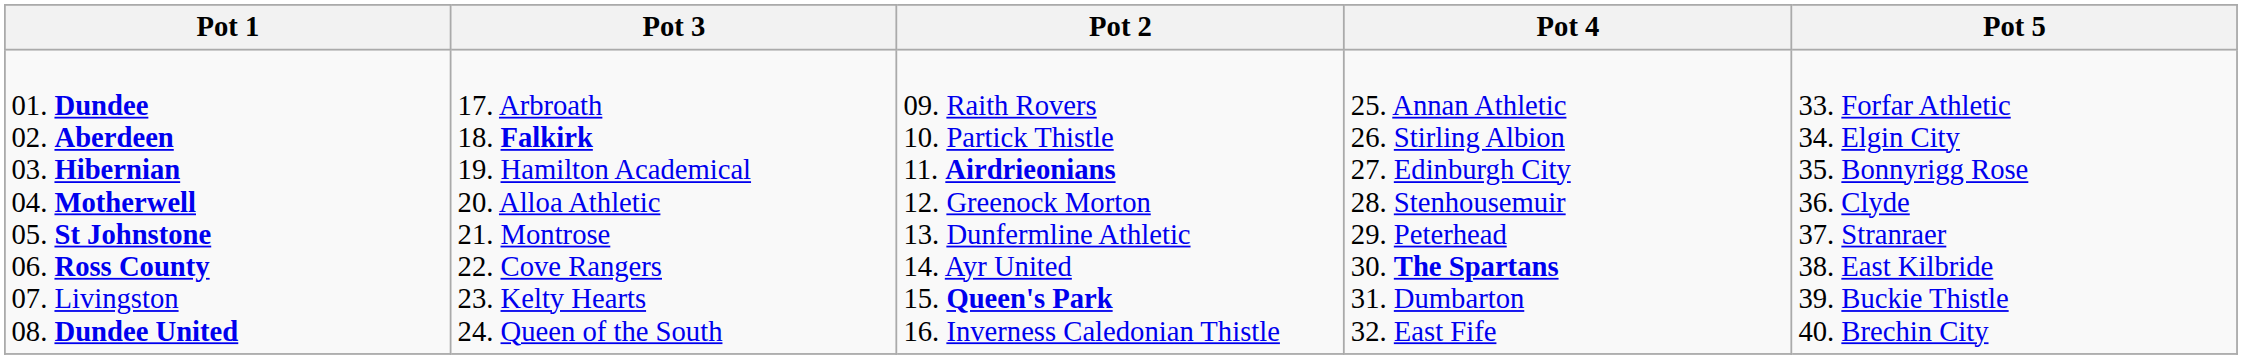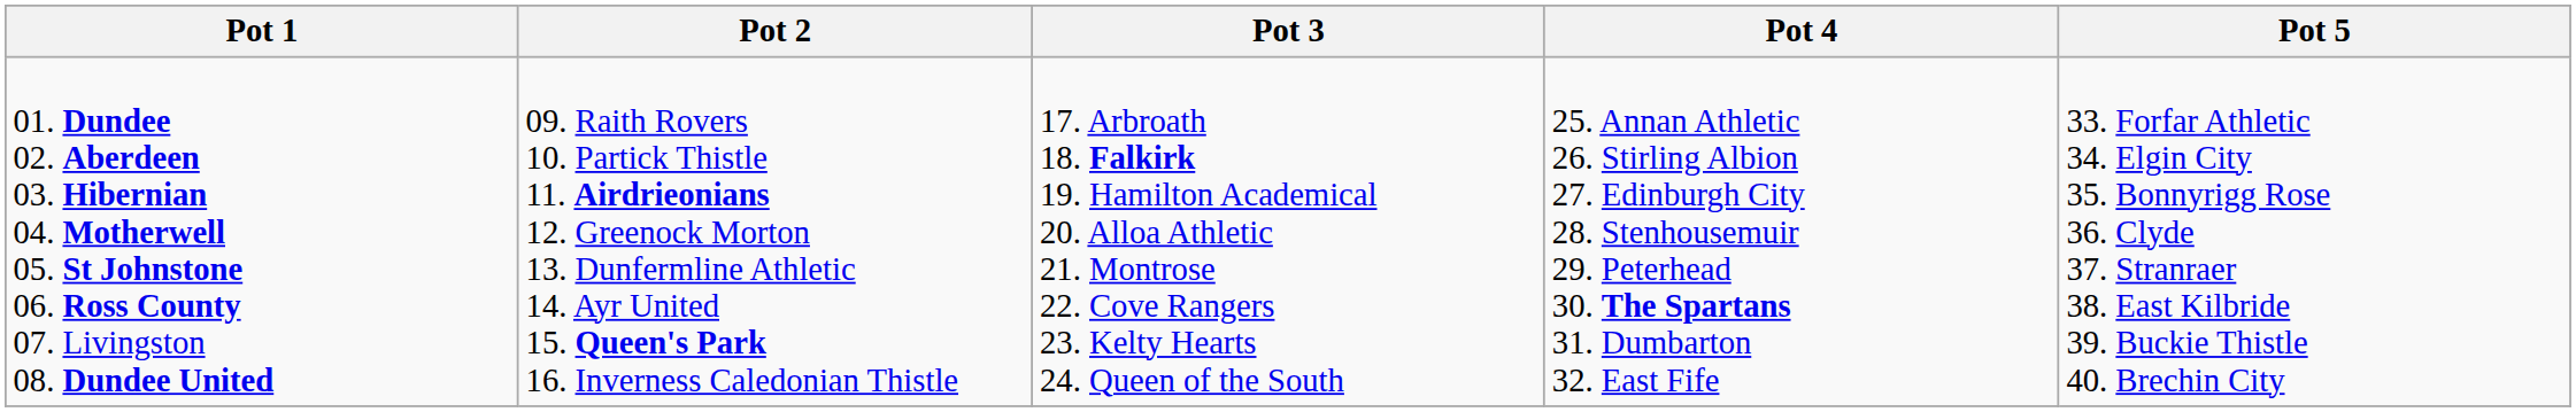columns swapped: Pot 2 <-> Pot 3
